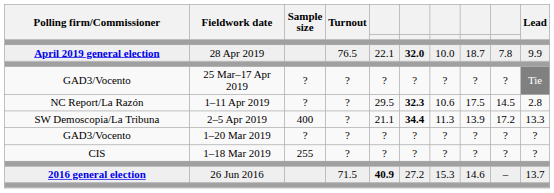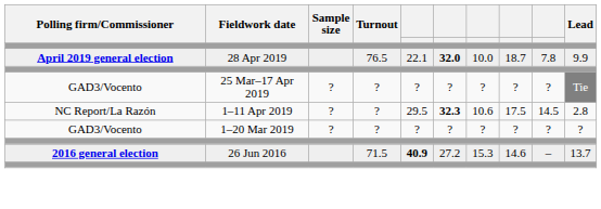- row: SW Demoscopia/La Tribuna | 2–5 Apr 2019 | 400 | ? | 21.1 | 34.4 | 11.3 | 13.9 | 17.2 | 13.3
- row: CIS | 1–18 Mar 2019 | 255 | ? | ? | ? | ? | ? | ? | ?
